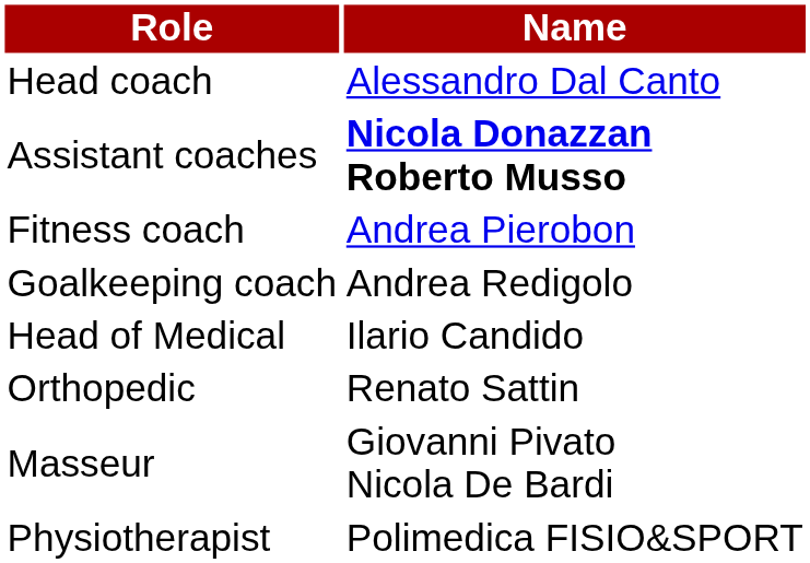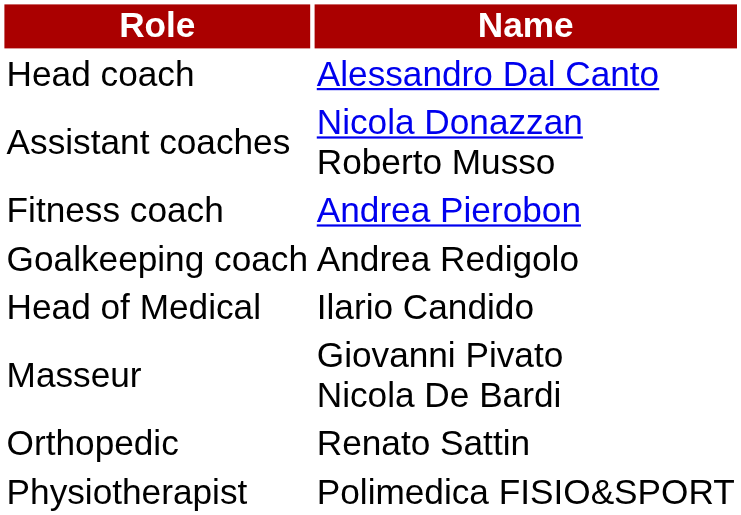Assistant coaches | Name: bold -> normal
rows swapped: Orthopedic <-> Masseur
